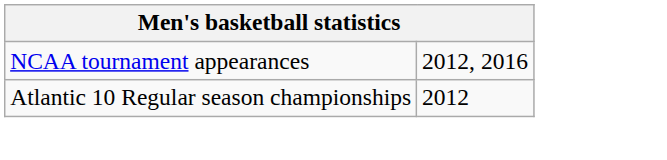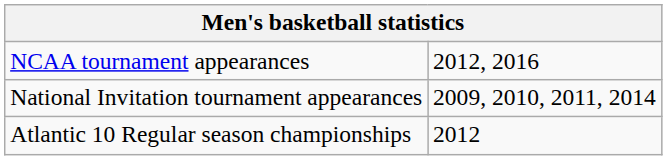+ row: National Invitation tournament appearances | 2009, 2010, 2011, 2014
